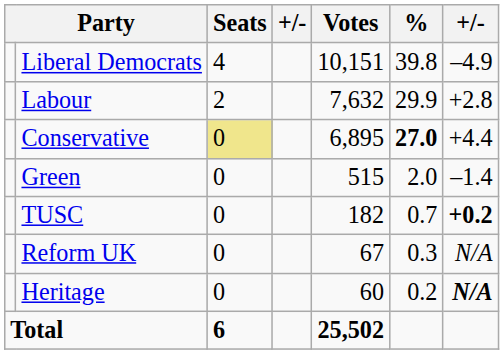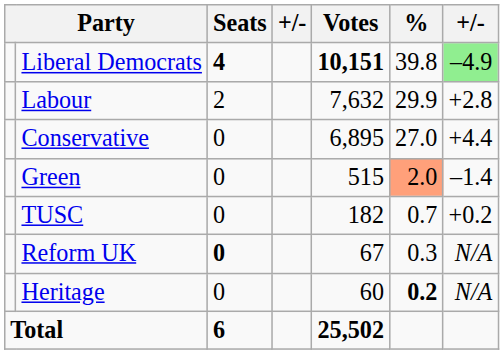Liberal Democrats | Seats: normal -> bold
Liberal Democrats | Votes: normal -> bold
Liberal Democrats | column 7: no background -> lightgreen background
Conservative | Seats: khaki background -> no background
Conservative | %: bold -> normal
Green | %: no background -> lightsalmon background
TUSC | column 7: bold -> normal
Reform UK | Seats: normal -> bold
Heritage | %: normal -> bold
Heritage | column 7: bold -> normal
